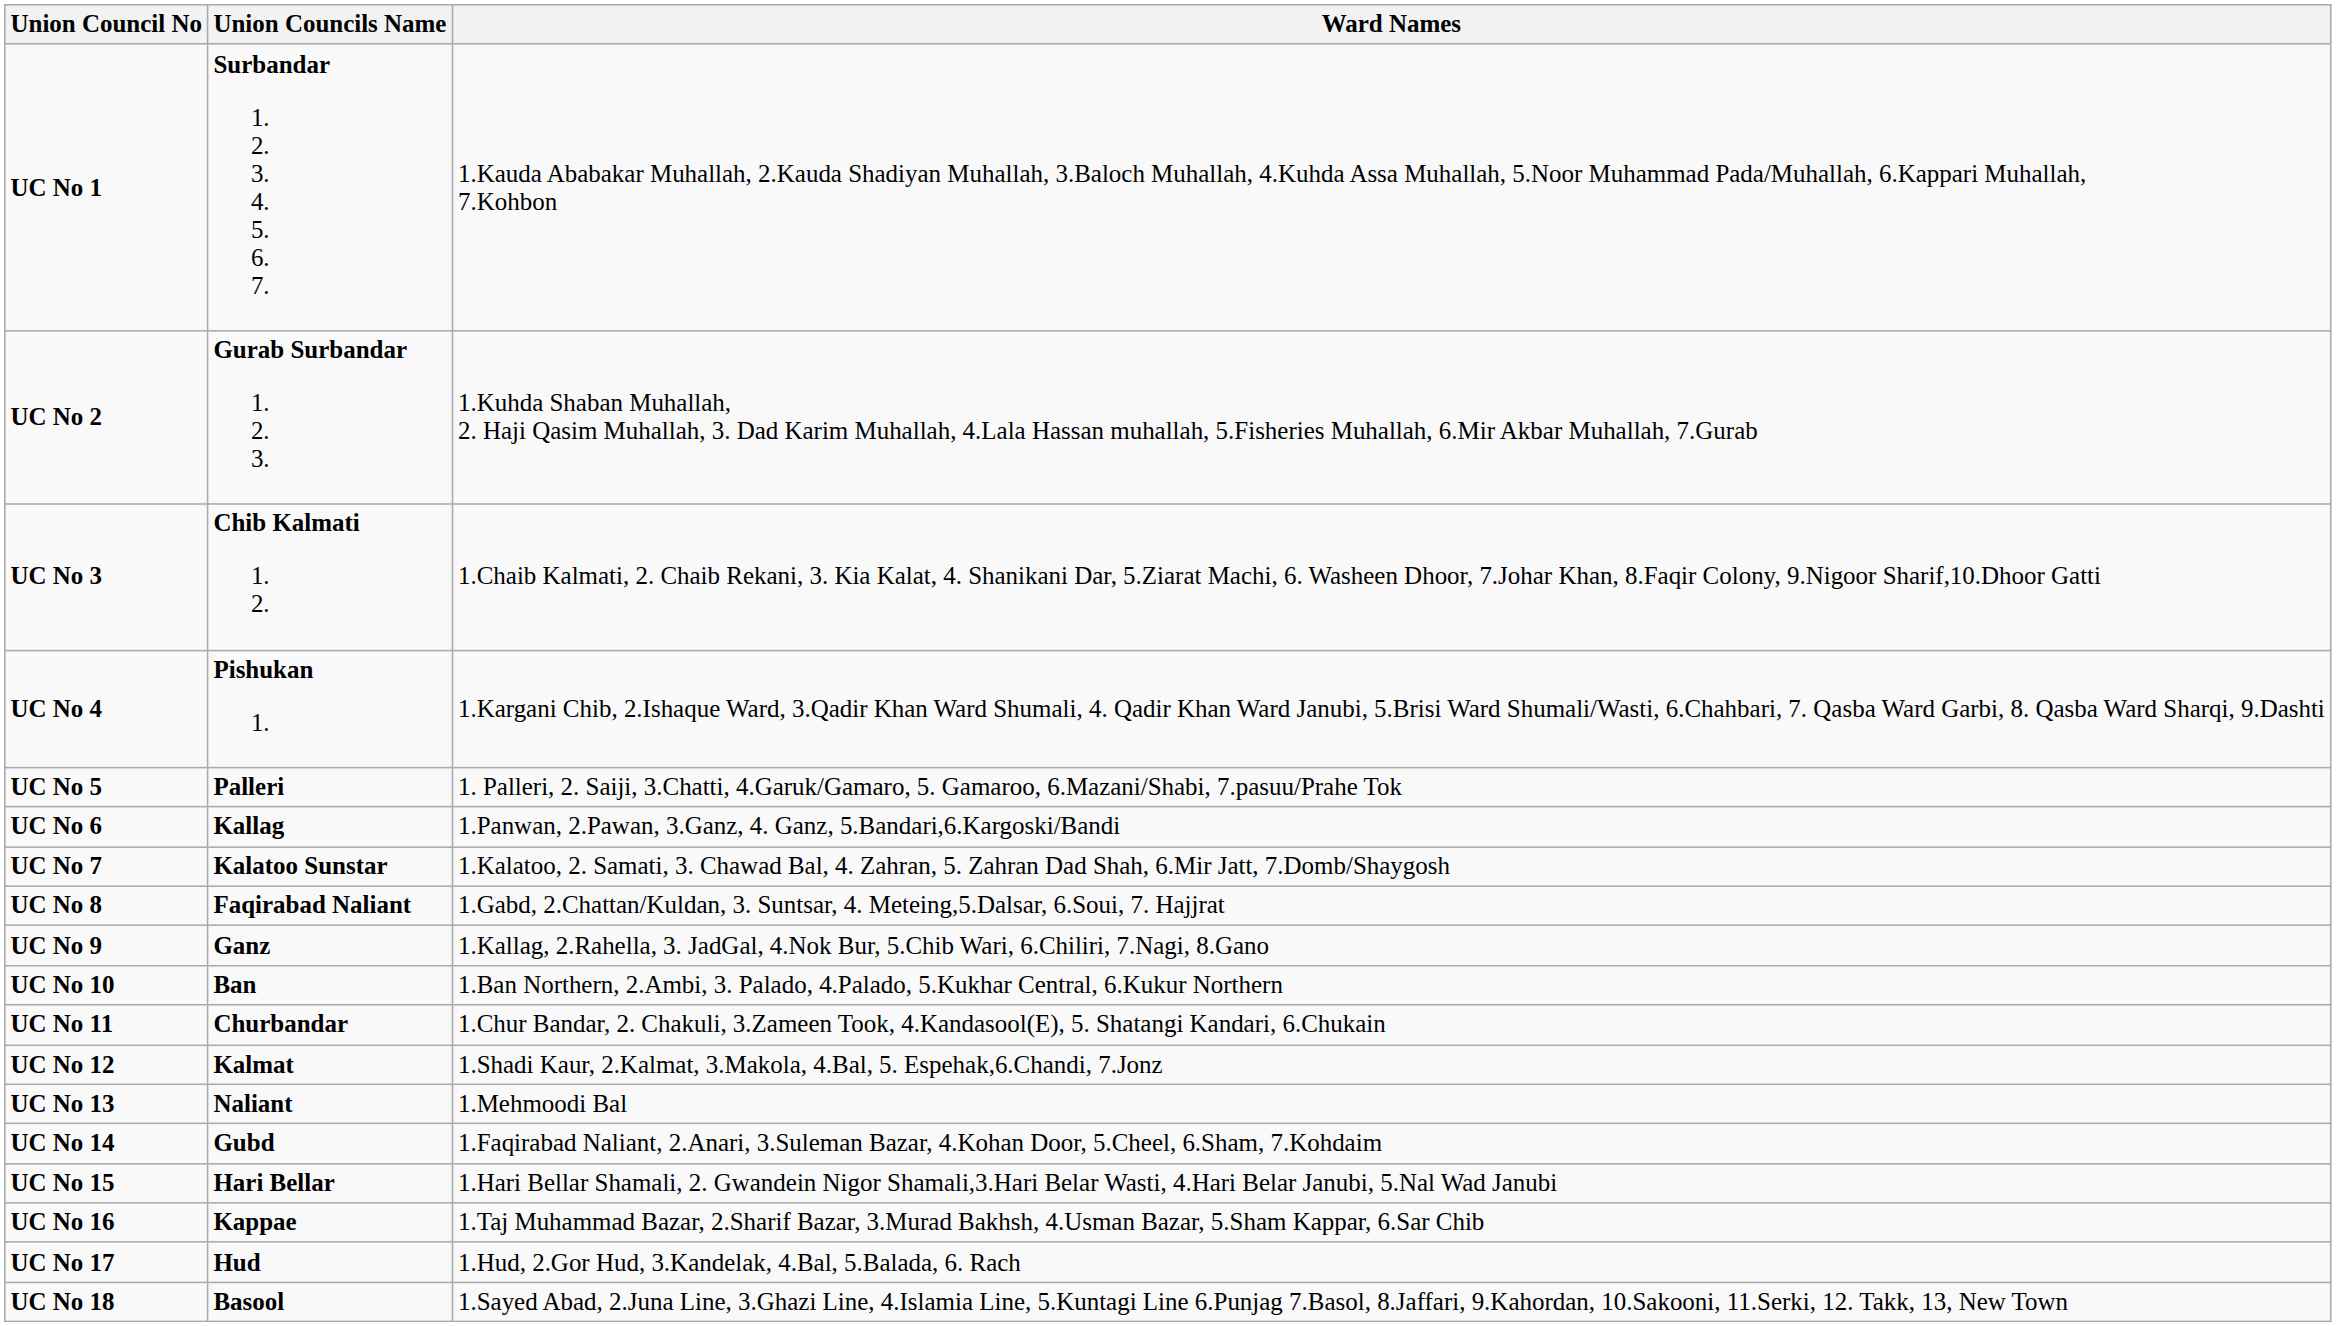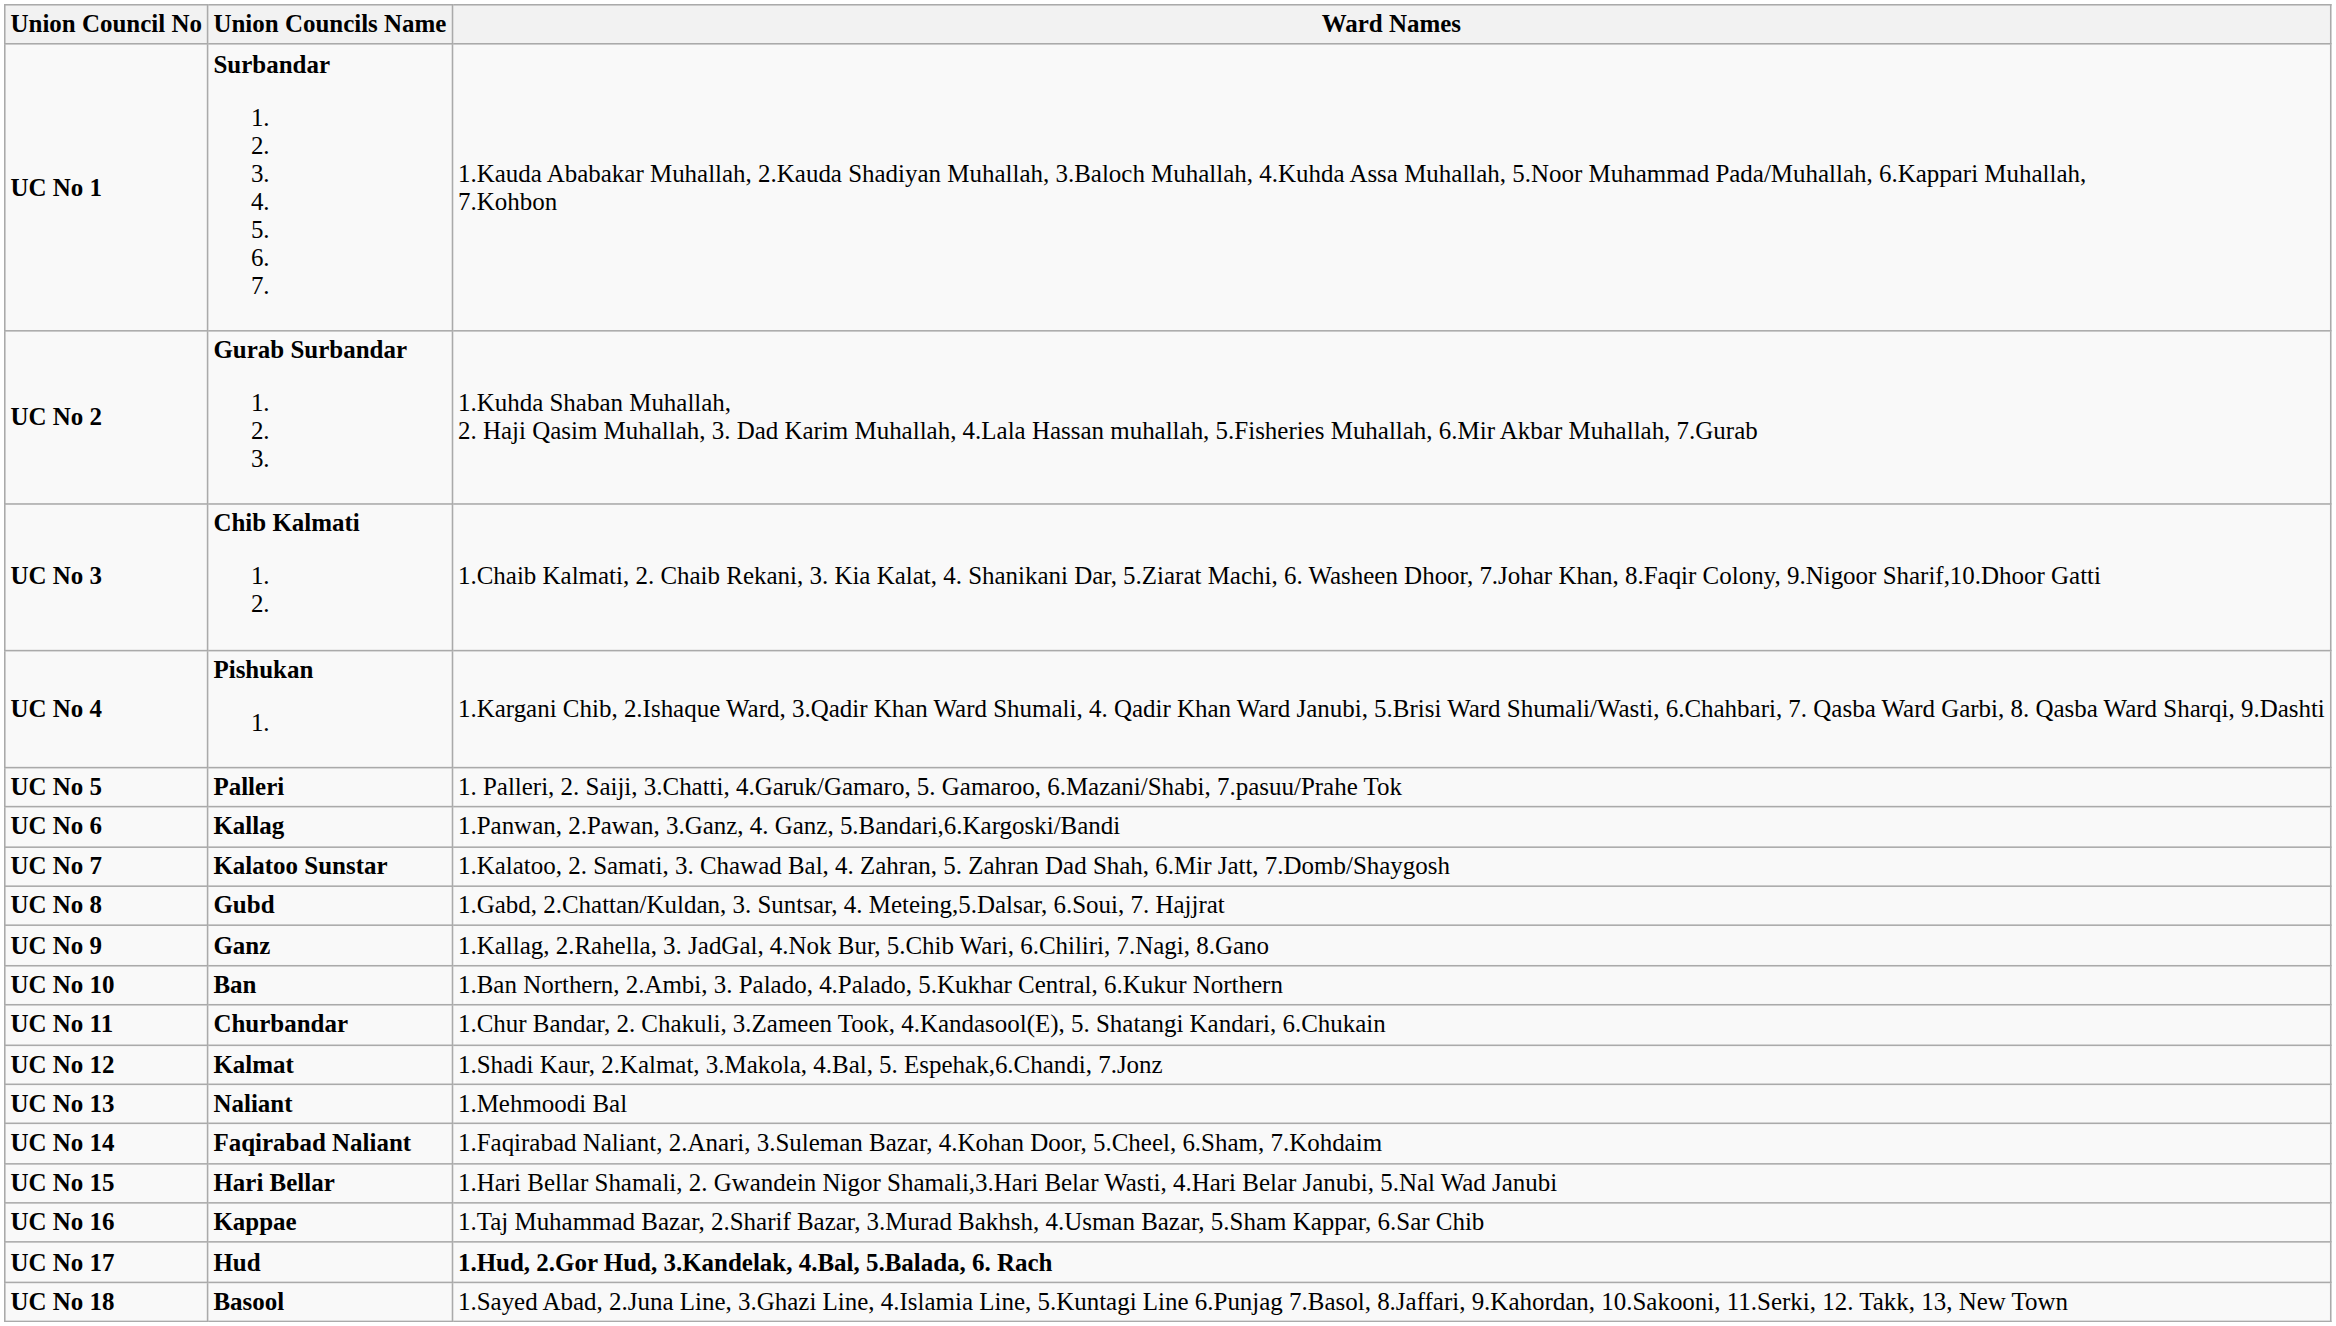UC No 8 | Union Councils Name: Faqirabad Naliant -> Gubd
UC No 14 | Union Councils Name: Gubd -> Faqirabad Naliant
UC No 17 | Ward Names: normal -> bold
